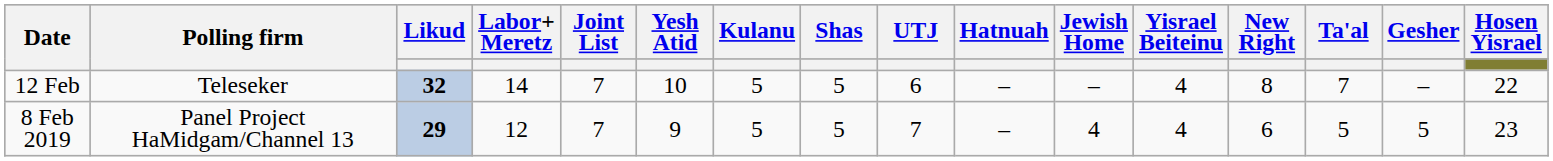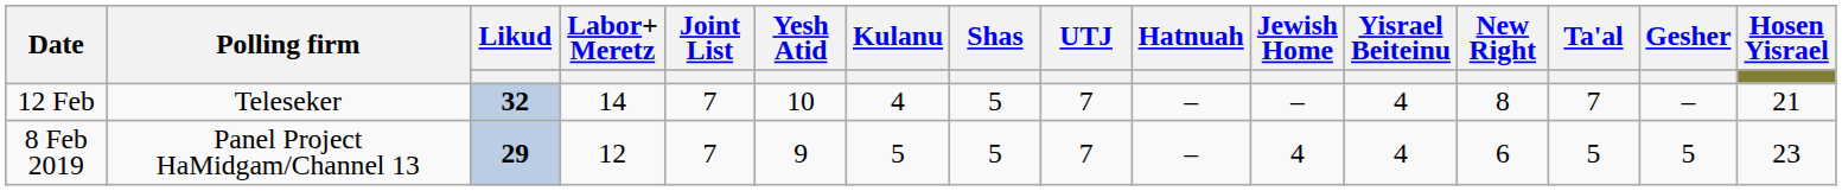12 Feb | Kulanu: 5 -> 4
12 Feb | UTJ: 6 -> 7
12 Feb | Hosen Yisrael: 22 -> 21
